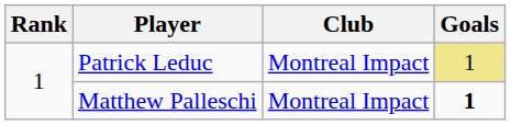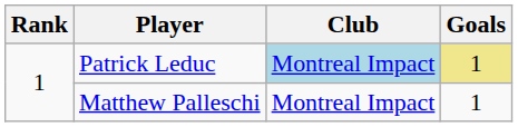Patrick Leduc | Club: no background -> lightblue background
Matthew Palleschi | Goals: bold -> normal
